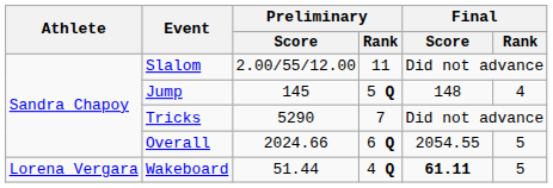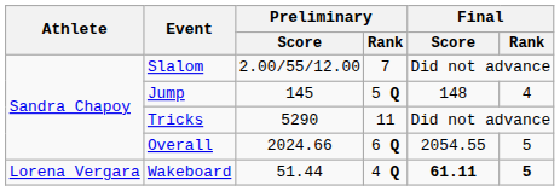Slalom | Preliminary / Rank: 11 -> 7
Tricks | Preliminary / Rank: 7 -> 11
Wakeboard | Final / Rank: normal -> bold
